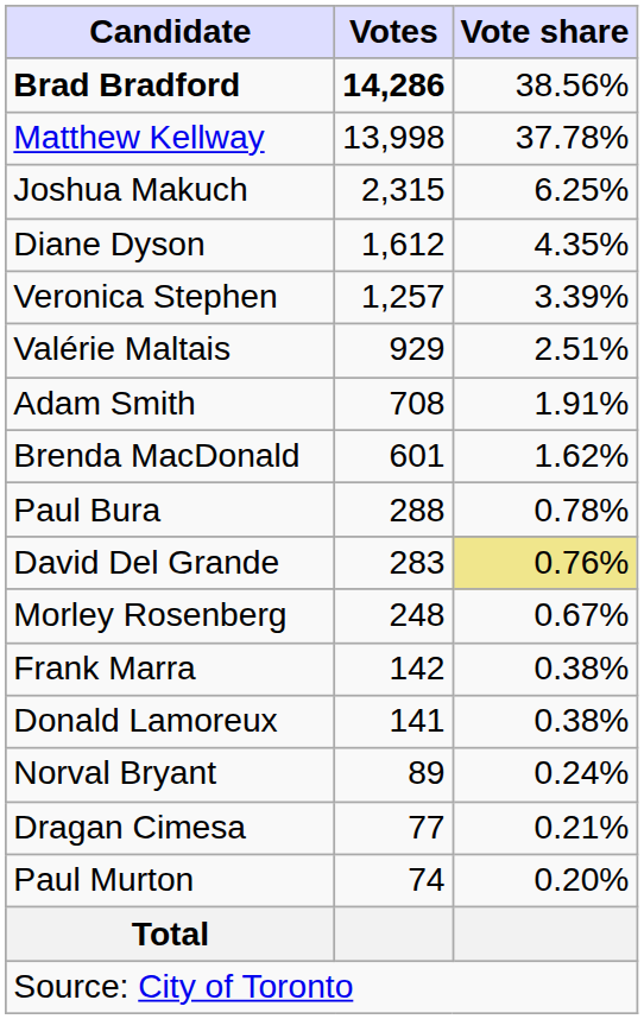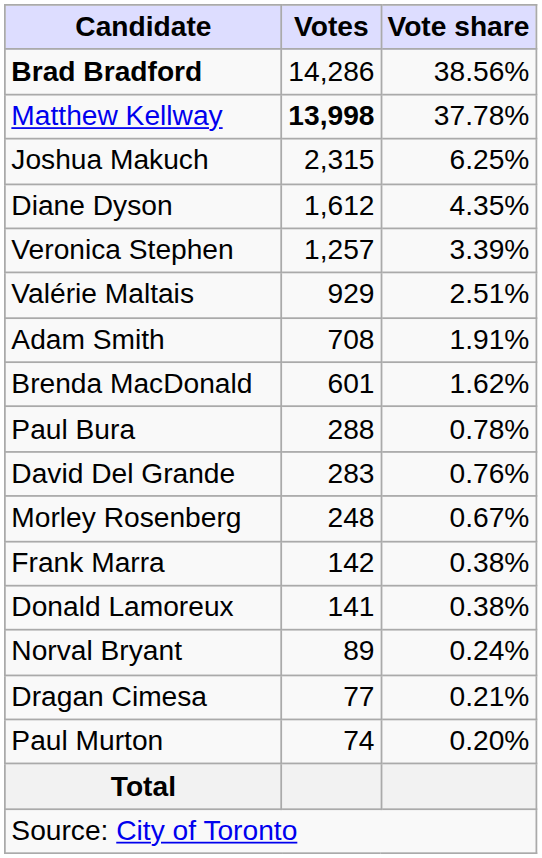Brad Bradford | Votes: bold -> normal
Matthew Kellway | Votes: normal -> bold
David Del Grande | Vote share: khaki background -> no background
